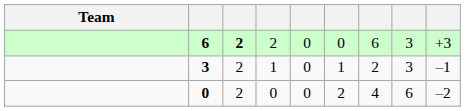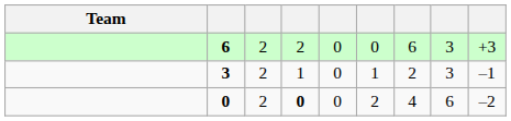row 2 | column 3: bold -> normal
row 4 | column 4: normal -> bold
